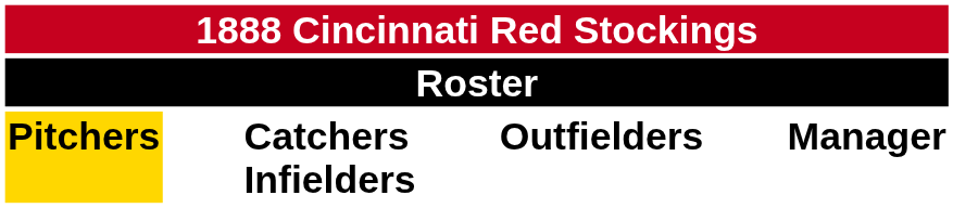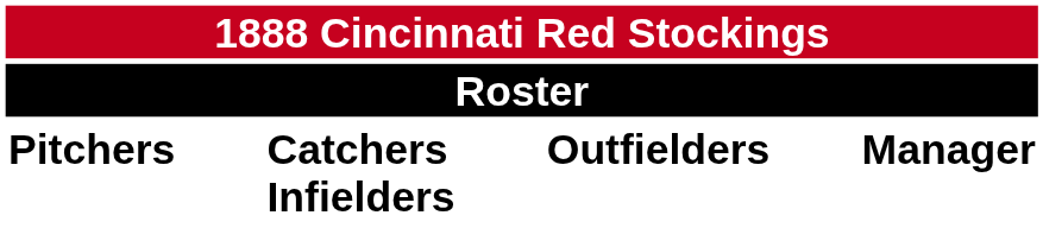Pitchers | column 1: gold background -> no background
